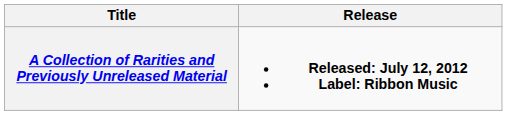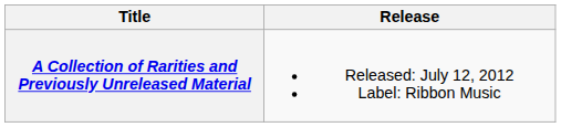A Collection of Rarities and Previously Unreleased Material | Release: bold -> normal
